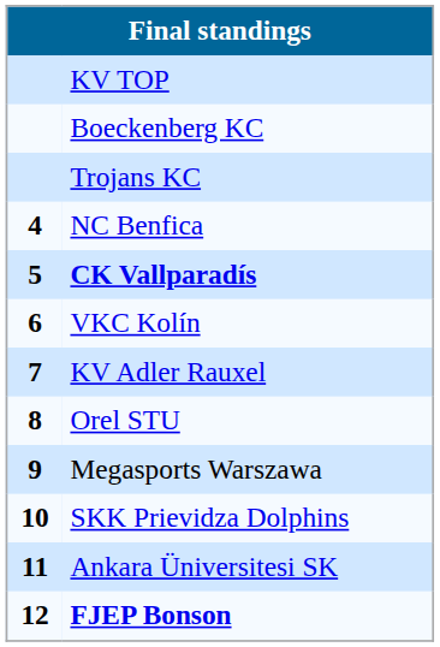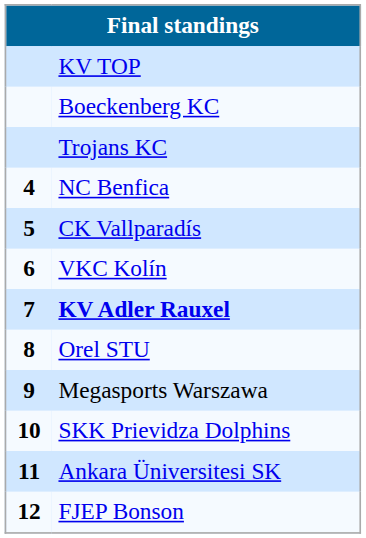CK Vallparadís | column 2: bold -> normal
KV Adler Rauxel | column 2: normal -> bold
FJEP Bonson | column 2: bold -> normal
